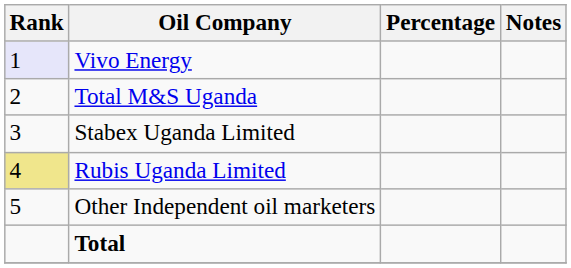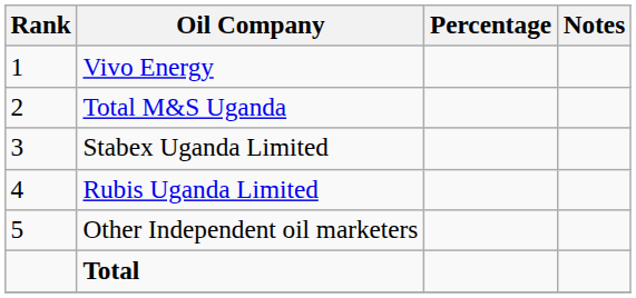Vivo Energy | Rank: lavender background -> no background
Rubis Uganda Limited | Rank: khaki background -> no background
